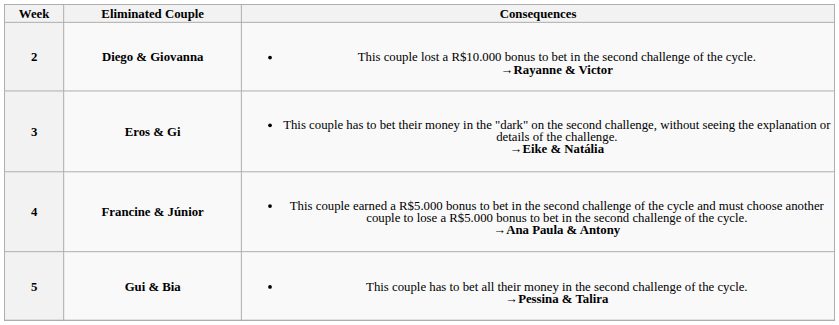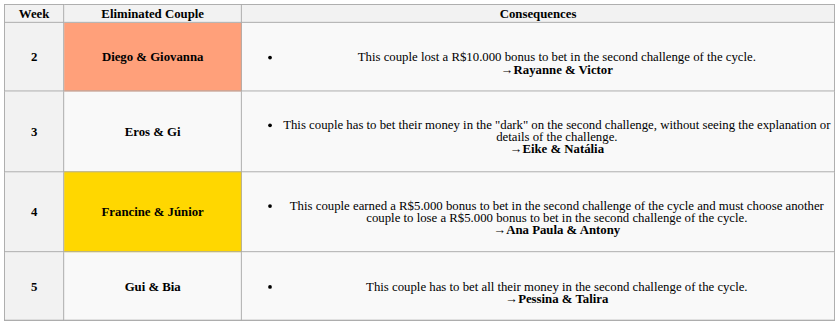2 | Eliminated Couple: no background -> lightsalmon background
4 | Eliminated Couple: no background -> gold background
